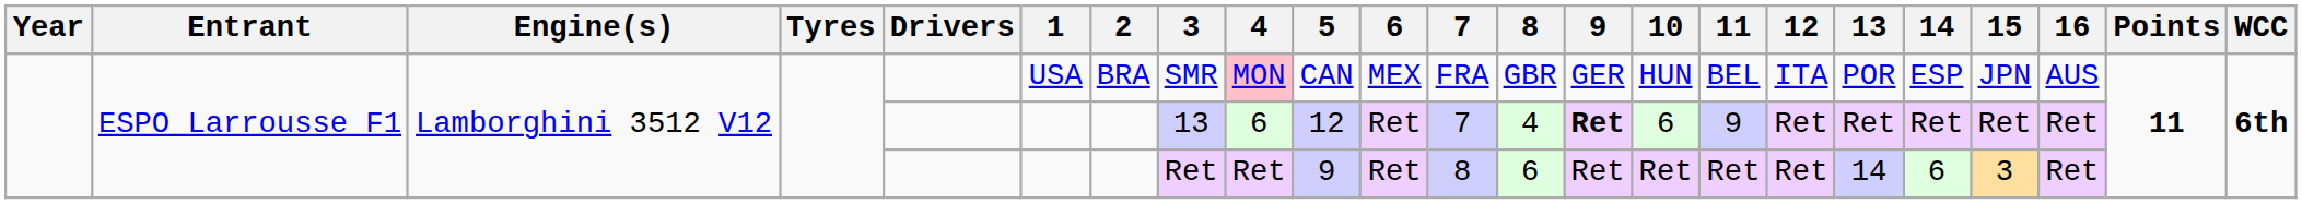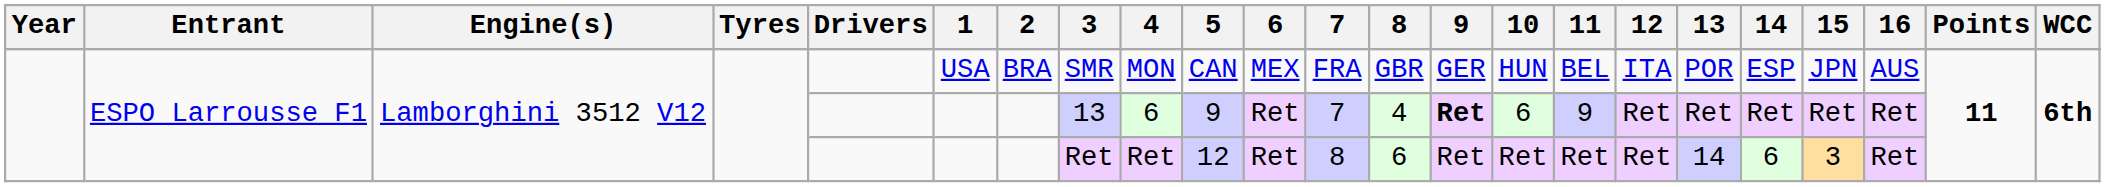row 2 | 4: pink background -> no background
row 3 | 5: 12 -> 9
row 4 | 5: 9 -> 12
